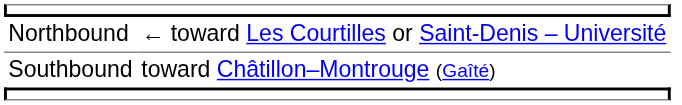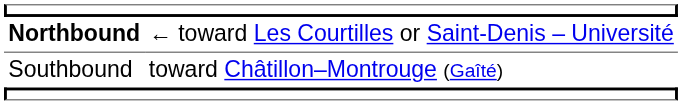row 1 | column 1: normal -> bold
